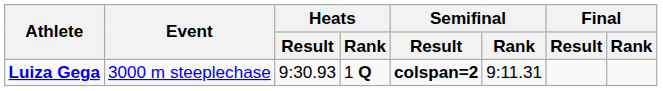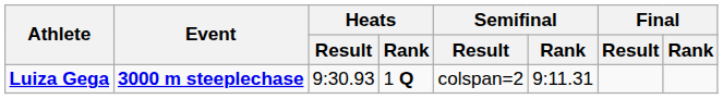Luiza Gega | Event: normal -> bold
Luiza Gega | Semifinal / Result: bold -> normal
